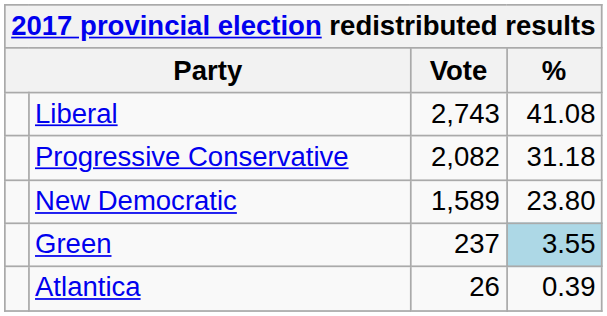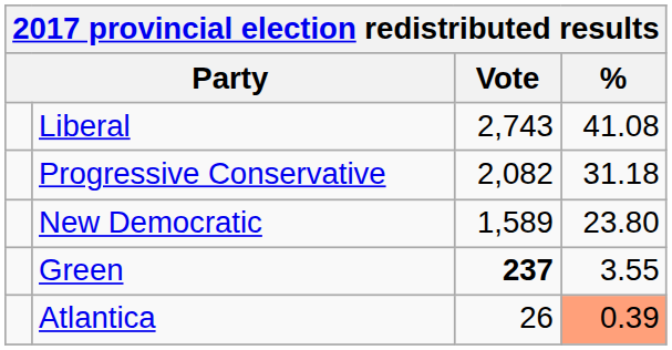Green | Vote: normal -> bold
Green | %: lightblue background -> no background
Atlantica | %: no background -> lightsalmon background
